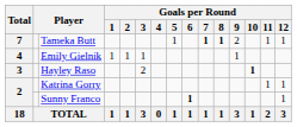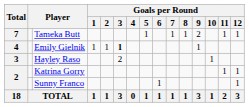Tameka Butt | Goals per Round / 7: bold -> normal
Tameka Butt | Goals per Round / 8: bold -> normal
Emily Gielnik | Goals per Round / 3: normal -> bold
Hayley Raso | Goals per Round / 10: bold -> normal
Sunny Franco | Goals per Round / 6: bold -> normal
